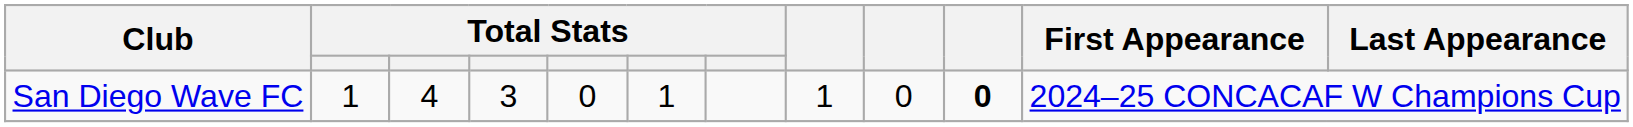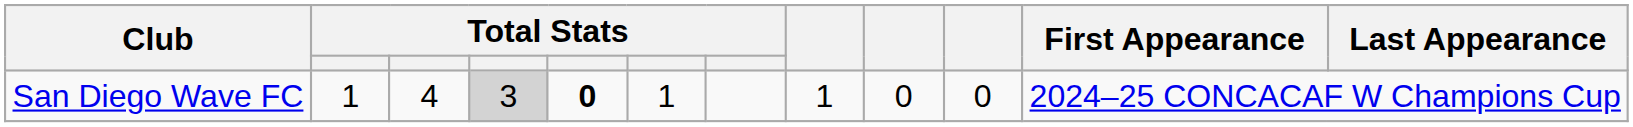San Diego Wave FC | column 4: no background -> lightgrey background
San Diego Wave FC | column 5: normal -> bold
San Diego Wave FC | column 10: bold -> normal
